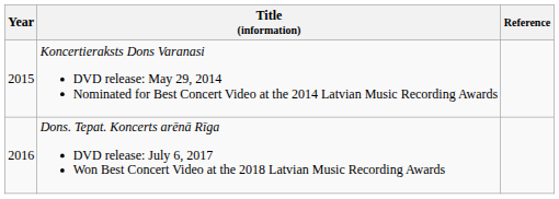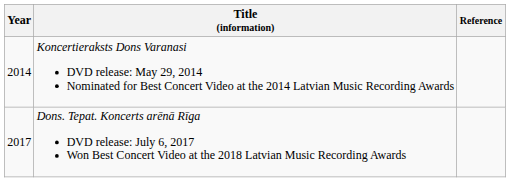row 2 | Year: 2015 -> 2014
row 3 | Year: 2016 -> 2017
